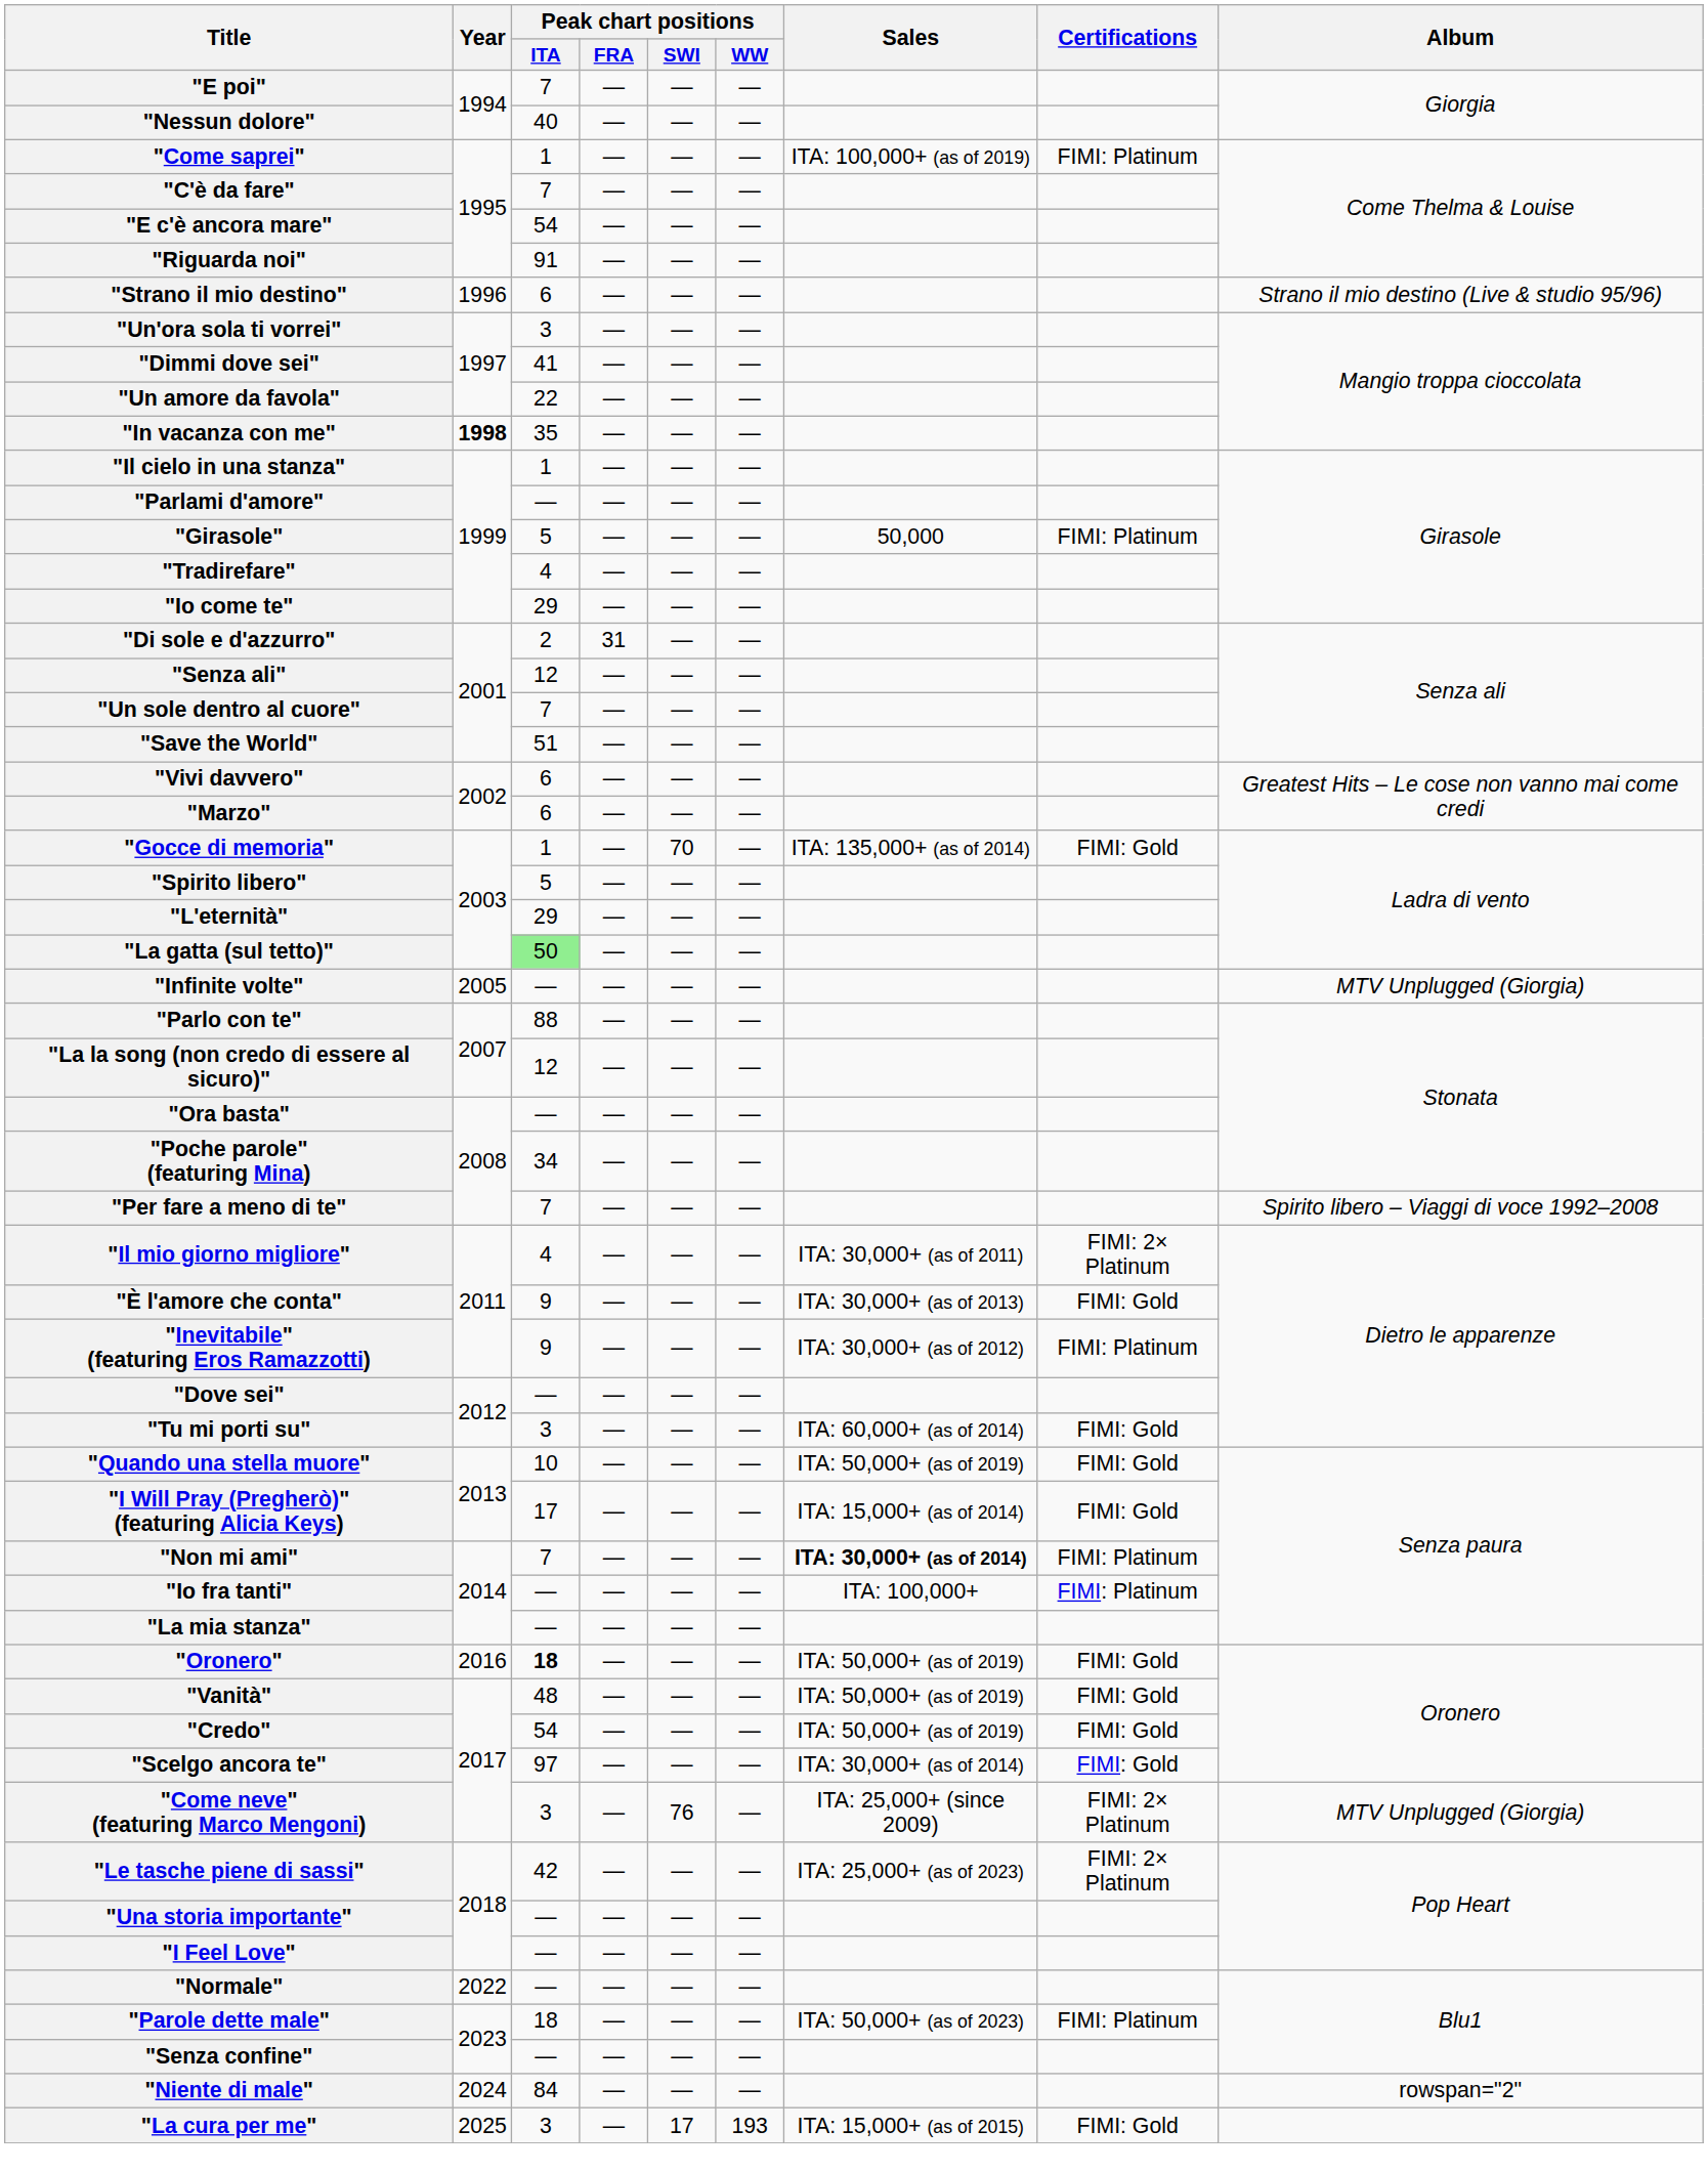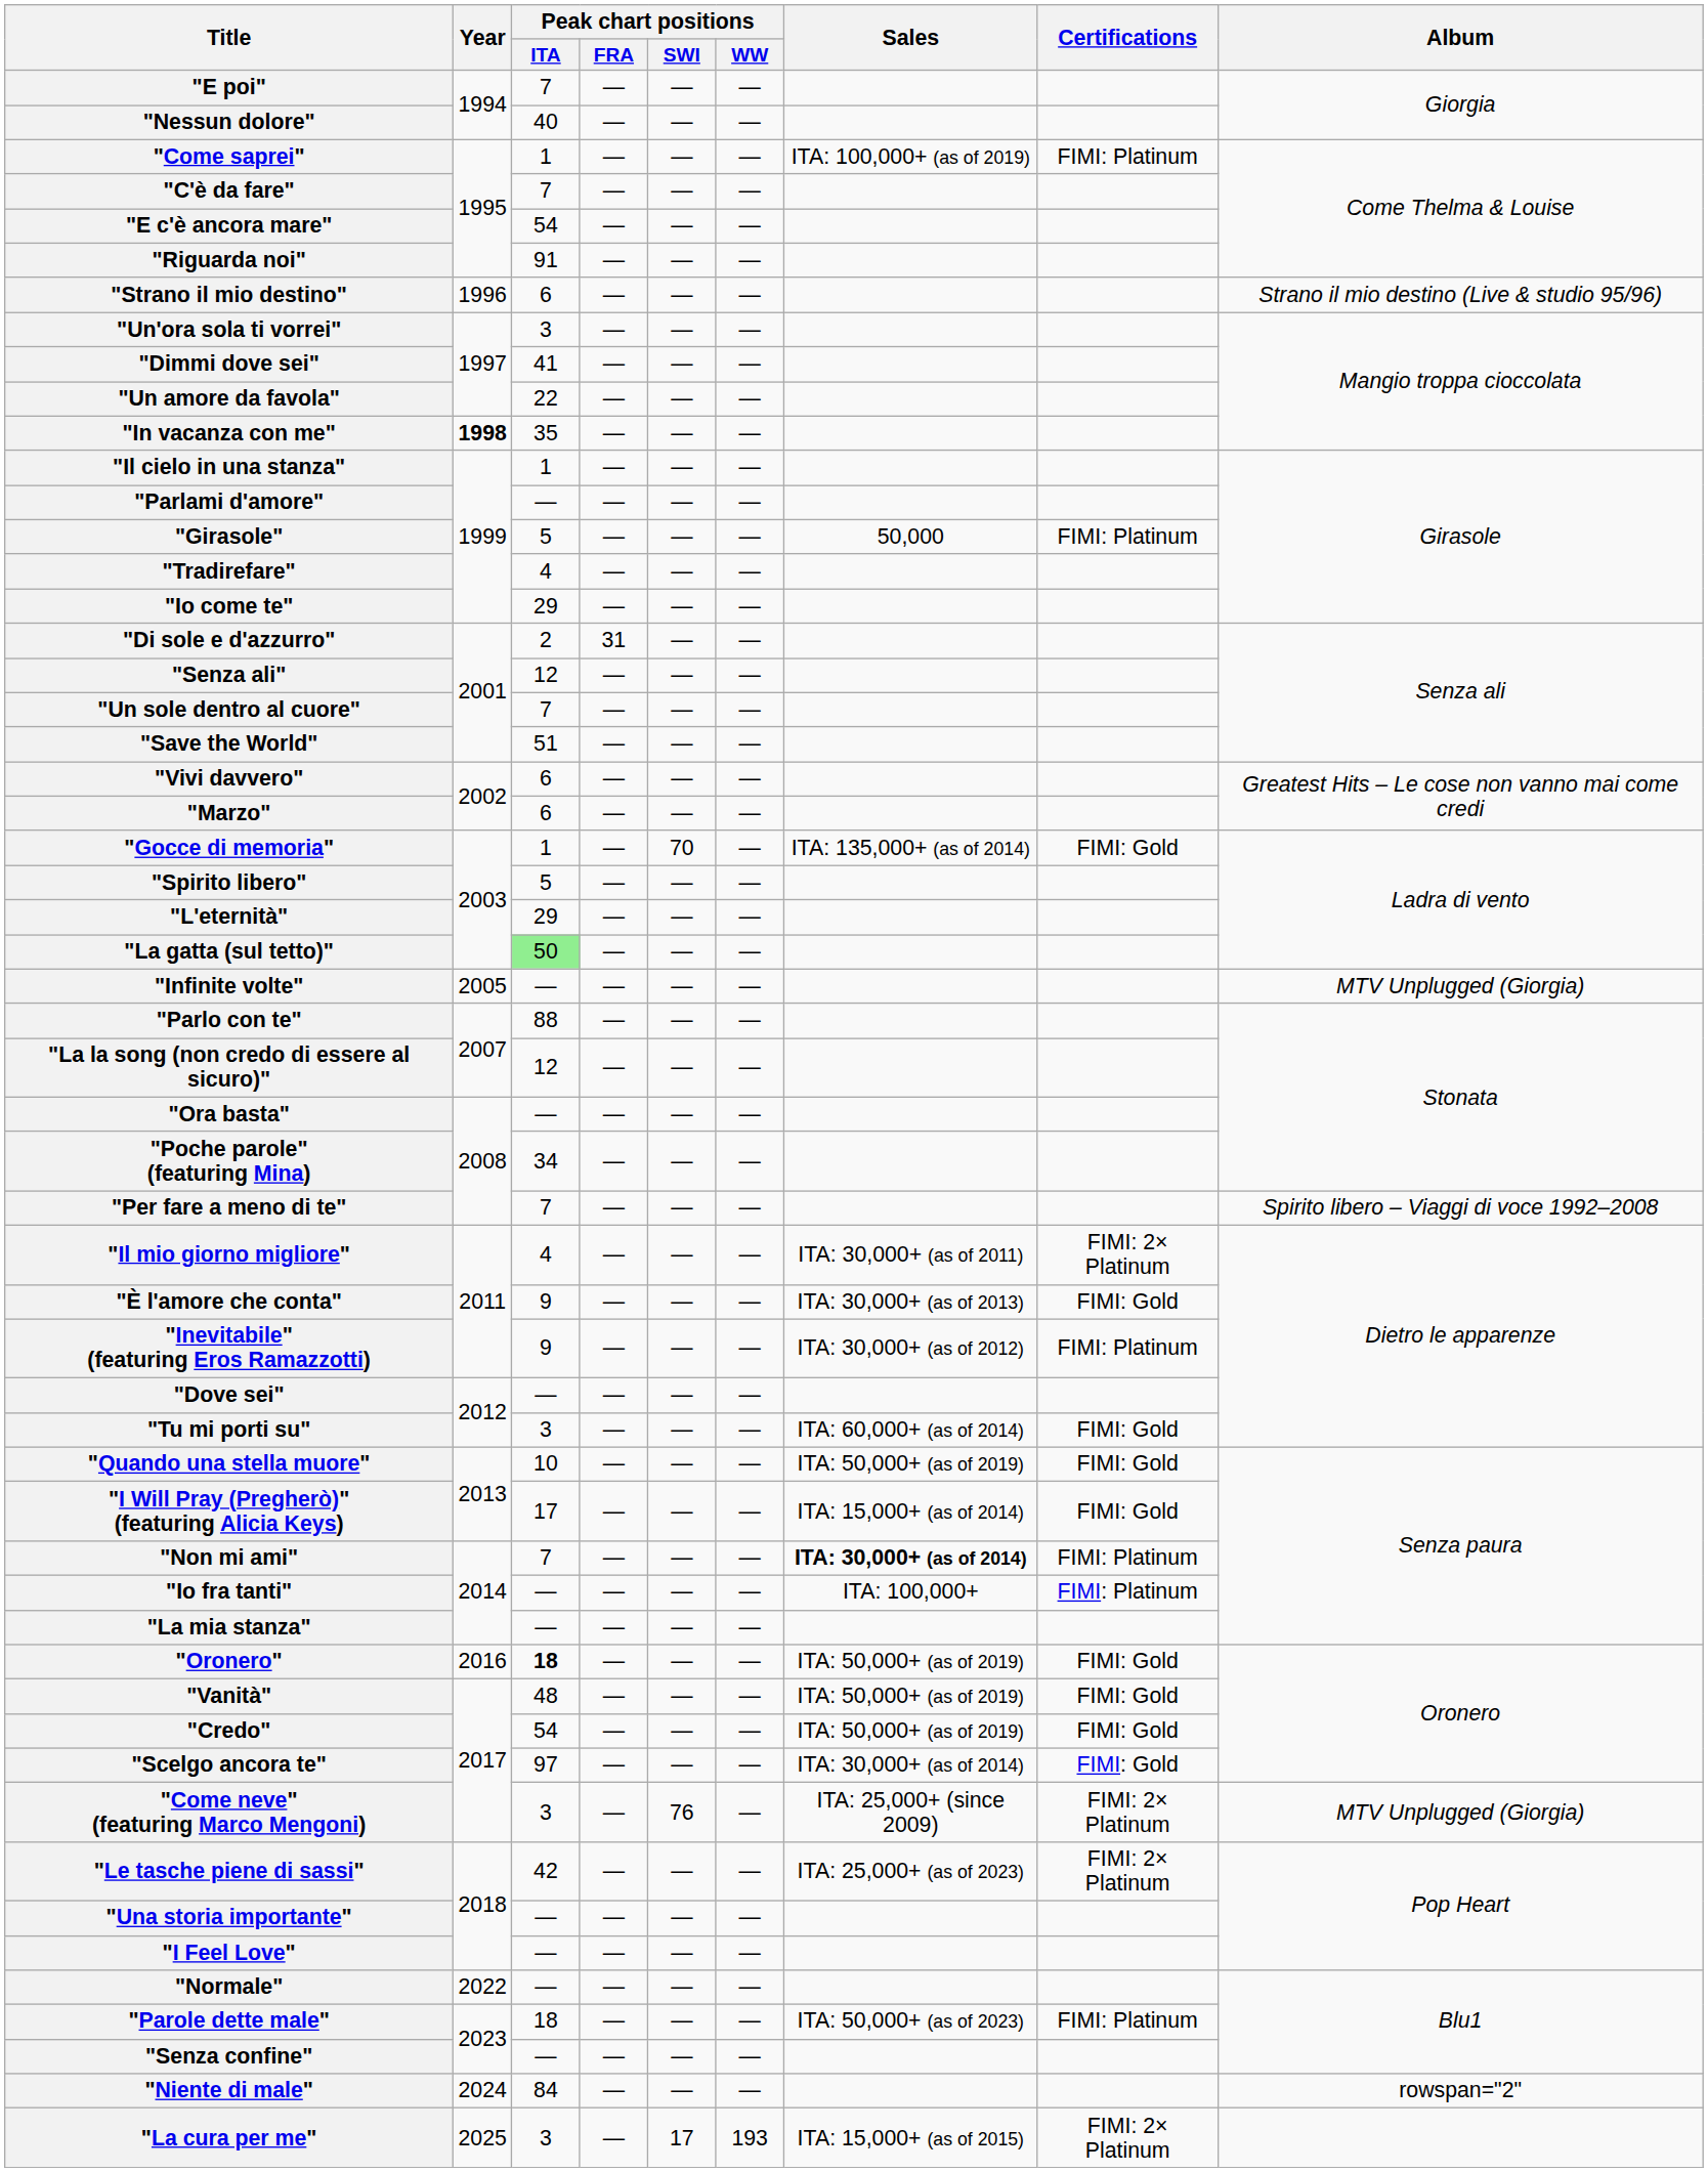"La cura per me" | Certifications: FIMI: Gold -> FIMI: 2× Platinum
